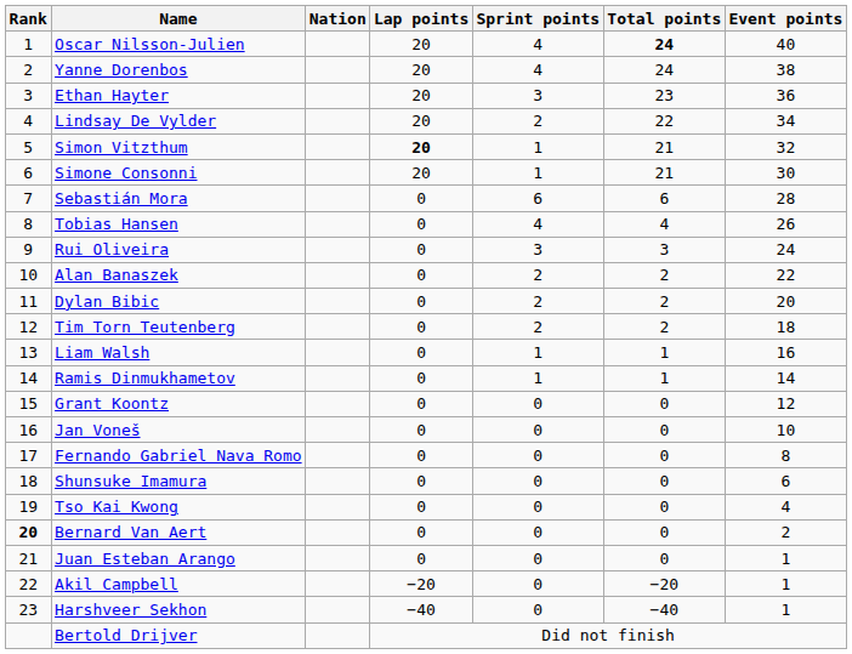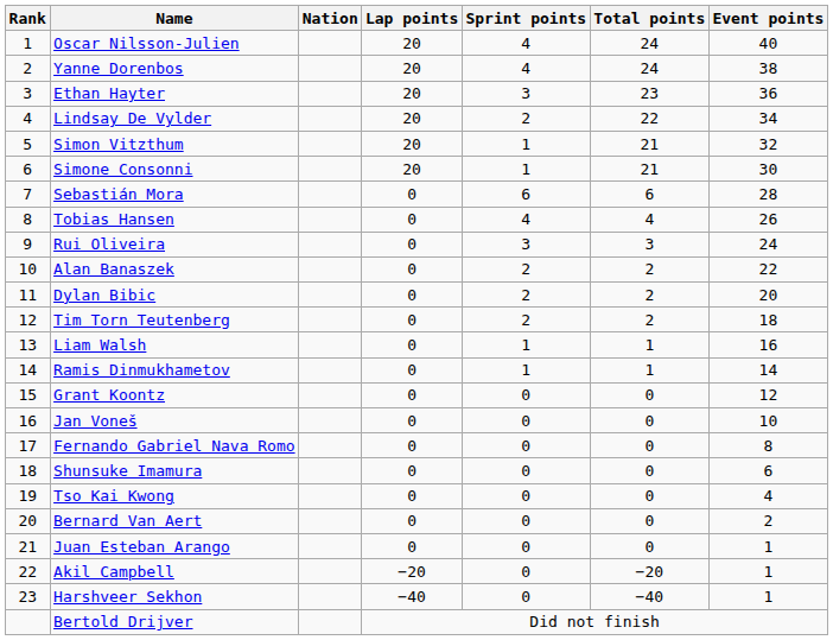Oscar Nilsson-Julien | Total points: bold -> normal
Simon Vitzthum | Lap points: bold -> normal
Bernard Van Aert | Rank: bold -> normal
